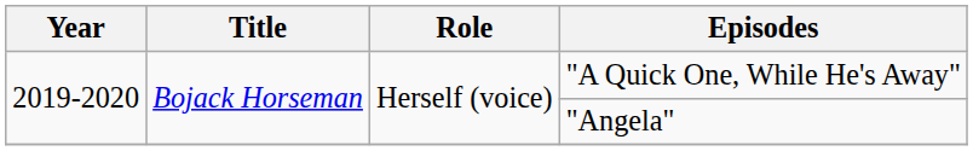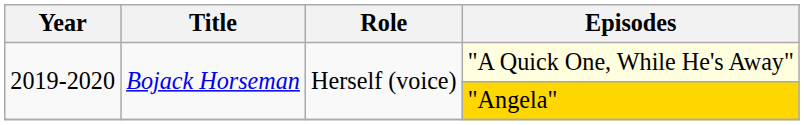"A Quick One, While He's Away" | Episodes: no background -> lightyellow background
"Angela" | Episodes: no background -> gold background
